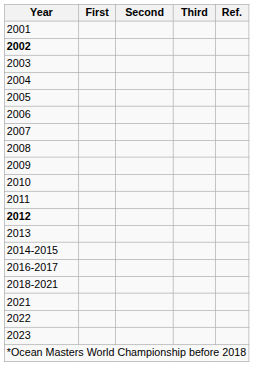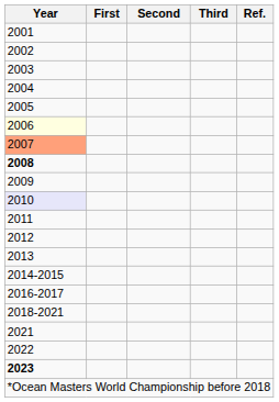2002 | Year: bold -> normal
2006 | Year: no background -> lightyellow background
2007 | Year: no background -> lightsalmon background
2008 | Year: normal -> bold
2010 | Year: no background -> lavender background
2012 | Year: bold -> normal
2023 | Year: normal -> bold
